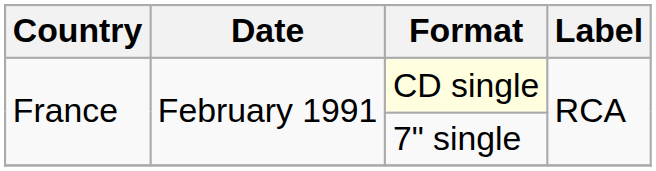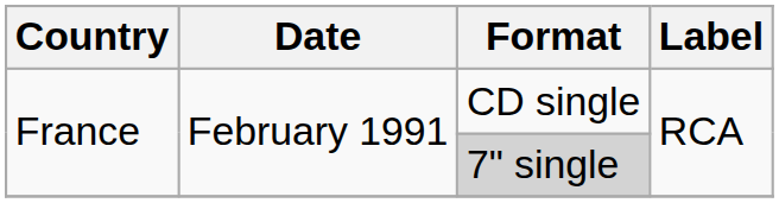CD single | Format: lightyellow background -> no background
7" single | Format: no background -> lightgrey background
